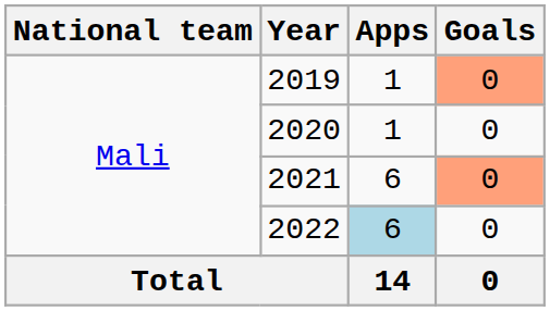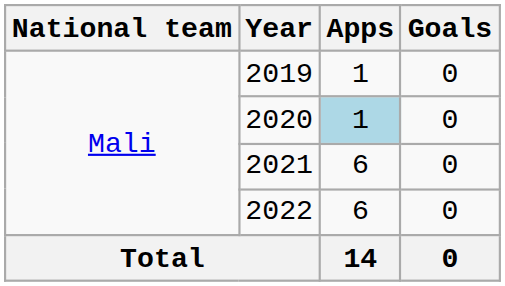2019 | Goals: lightsalmon background -> no background
2020 | Apps: no background -> lightblue background
2021 | Goals: lightsalmon background -> no background
2022 | Apps: lightblue background -> no background
